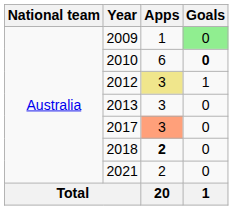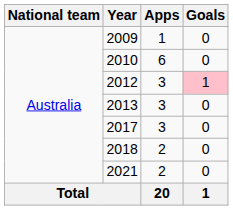2009 | Goals: lightgreen background -> no background
2010 | Goals: bold -> normal
2012 | Apps: khaki background -> no background
2012 | Goals: no background -> pink background
2017 | Apps: lightsalmon background -> no background
2018 | Apps: bold -> normal
